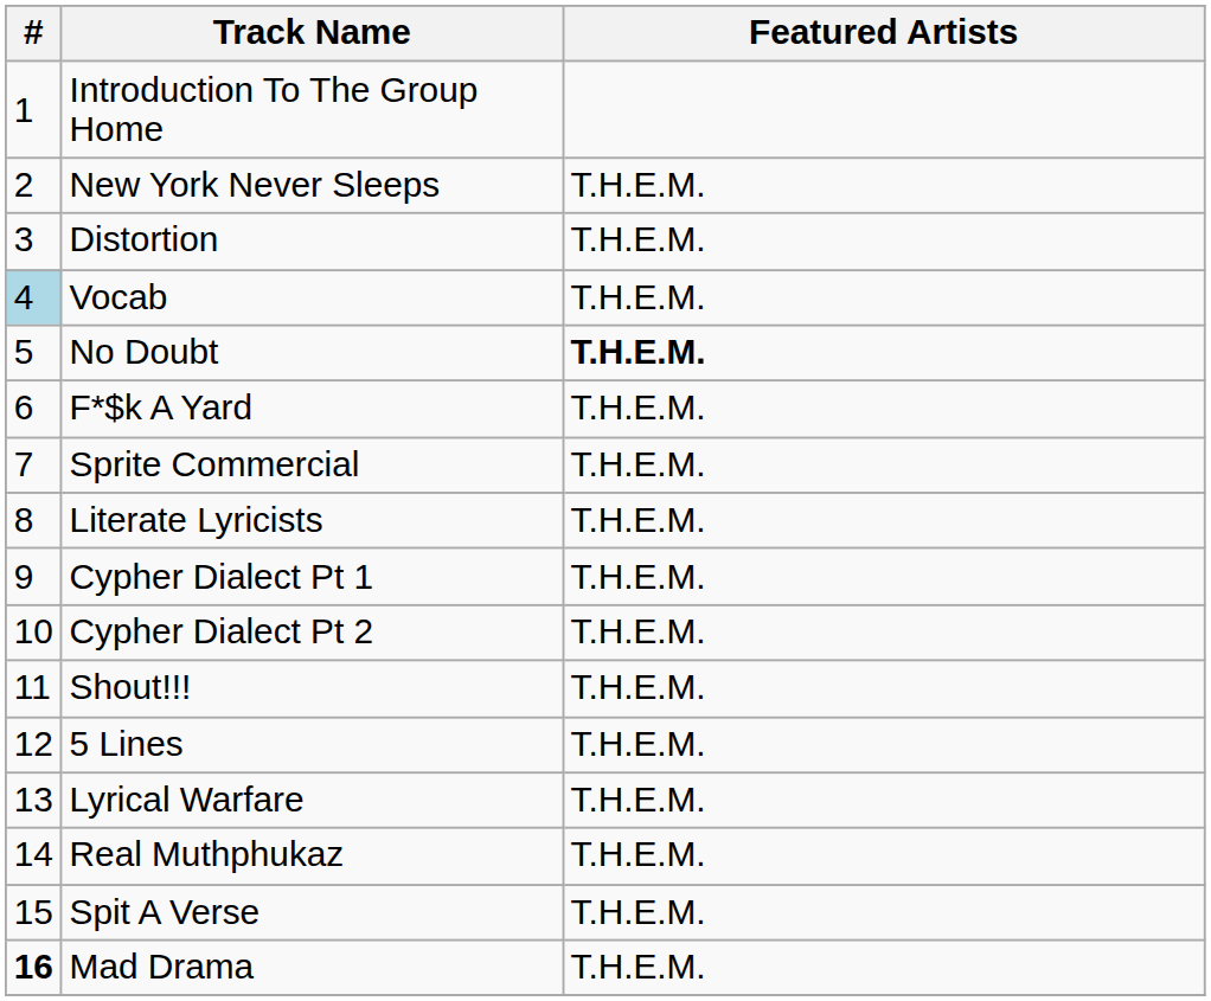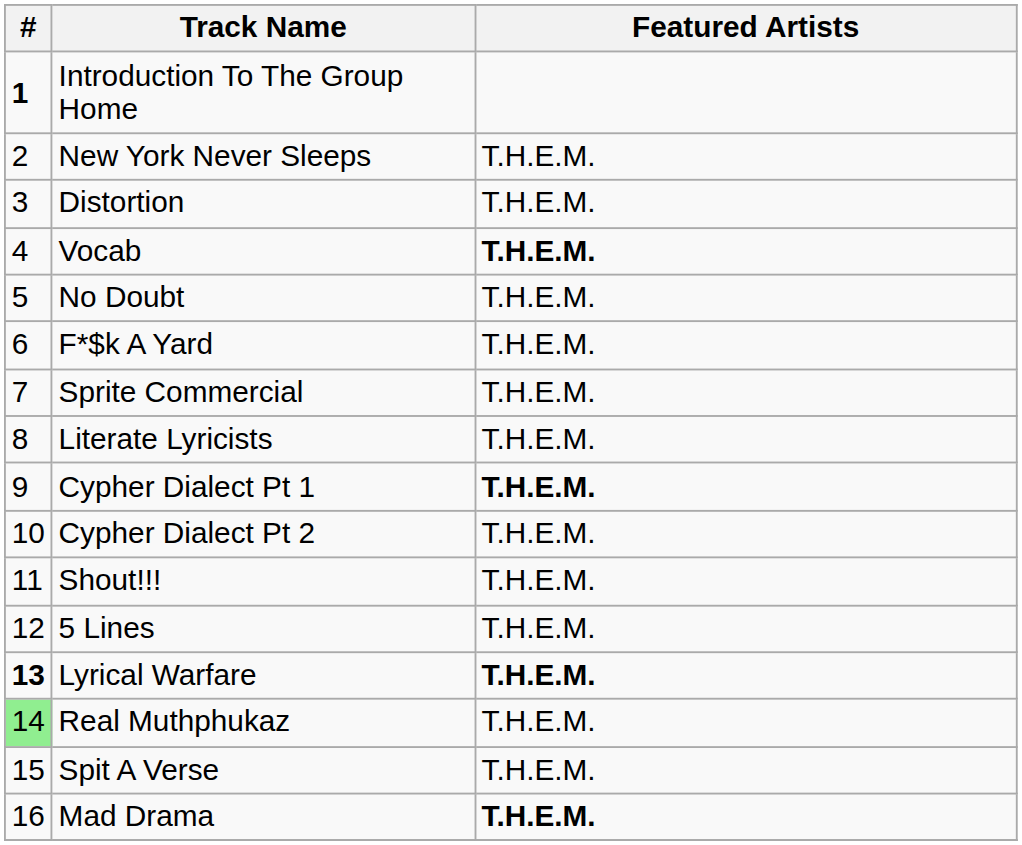Introduction To The Group Home | #: normal -> bold
Vocab | #: lightblue background -> no background
Vocab | Featured Artists: normal -> bold
No Doubt | Featured Artists: bold -> normal
Cypher Dialect Pt 1 | Featured Artists: normal -> bold
Lyrical Warfare | #: normal -> bold
Lyrical Warfare | Featured Artists: normal -> bold
Real Muthphukaz | #: no background -> lightgreen background
Mad Drama | #: bold -> normal
Mad Drama | Featured Artists: normal -> bold
